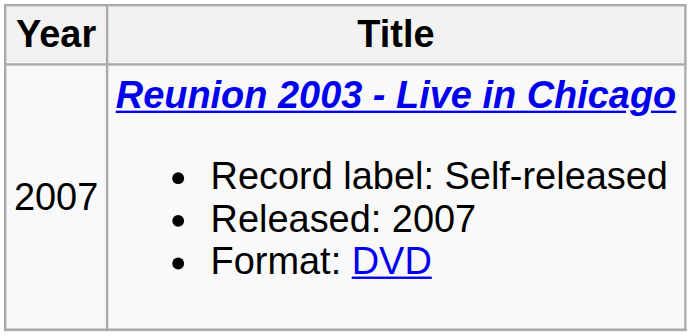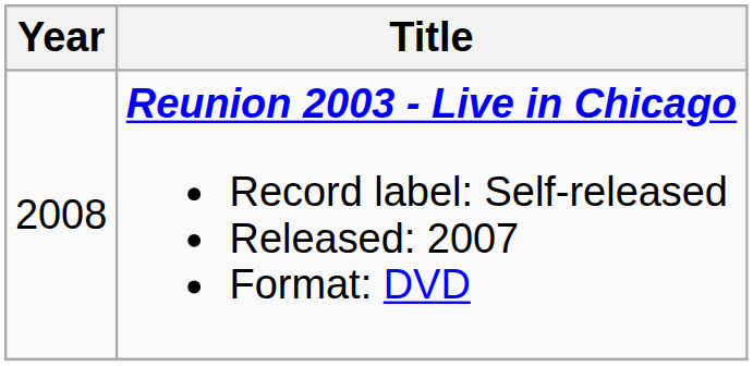row 2 | Year: 2007 -> 2008
